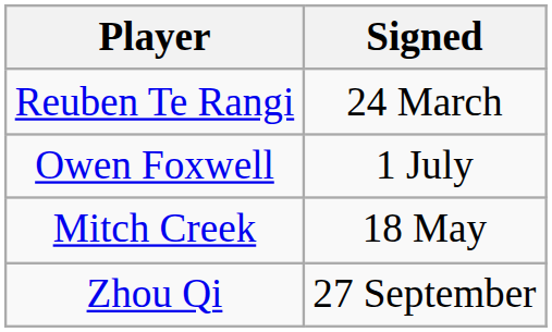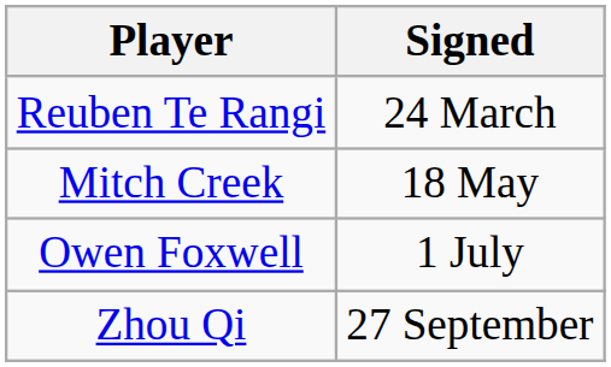rows swapped: Mitch Creek <-> Owen Foxwell
